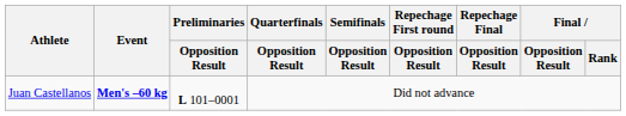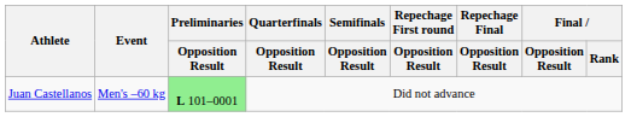Juan Castellanos | Event: bold -> normal
Juan Castellanos | Preliminaries / Opposition Result: no background -> lightgreen background
